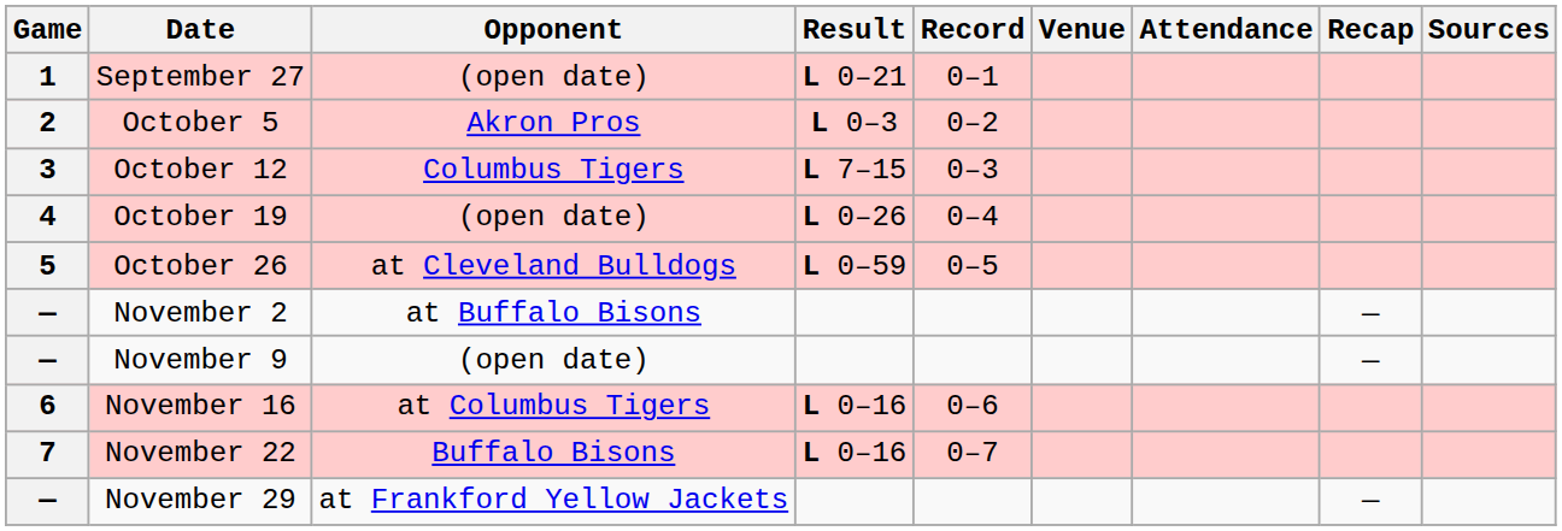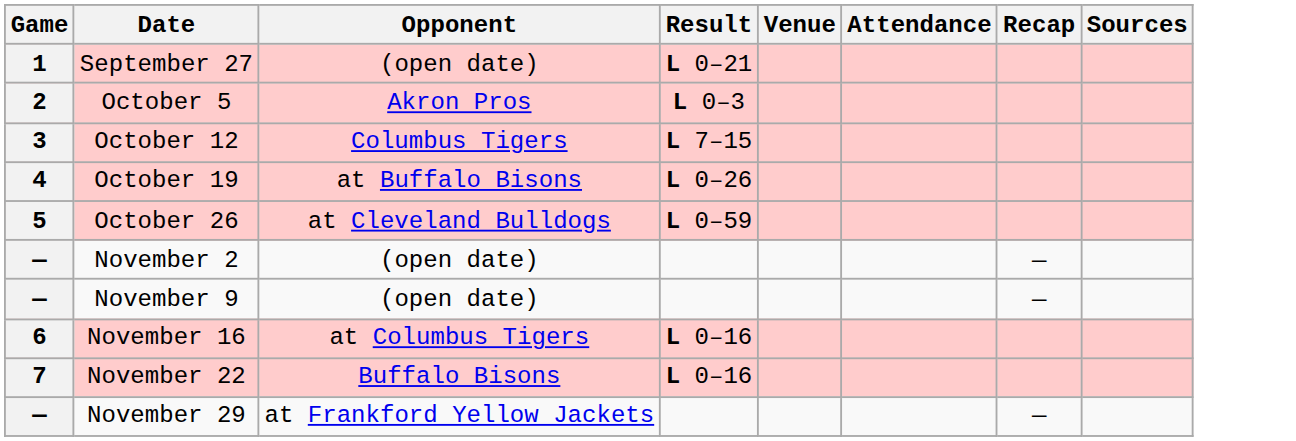- column: Record | 0–1 | 0–2 | 0–3 | 0–4 | 0–5 | 0–6 | 0–7
October 19 | Opponent: (open date) -> at Buffalo Bisons
November 2 | Opponent: at Buffalo Bisons -> (open date)
